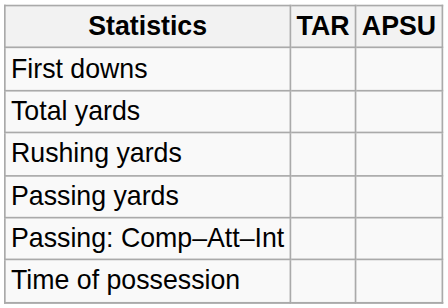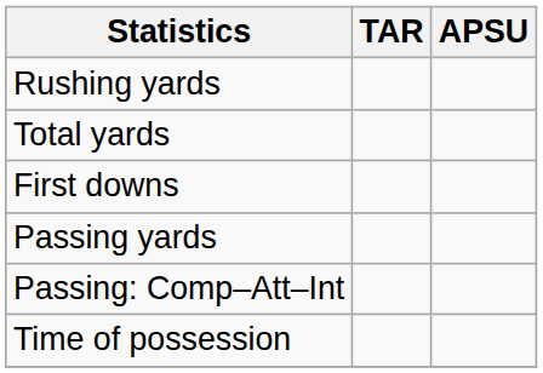rows swapped: First downs <-> Rushing yards
